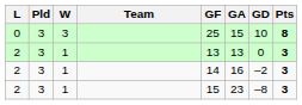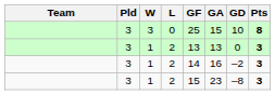columns swapped: Team <-> L
